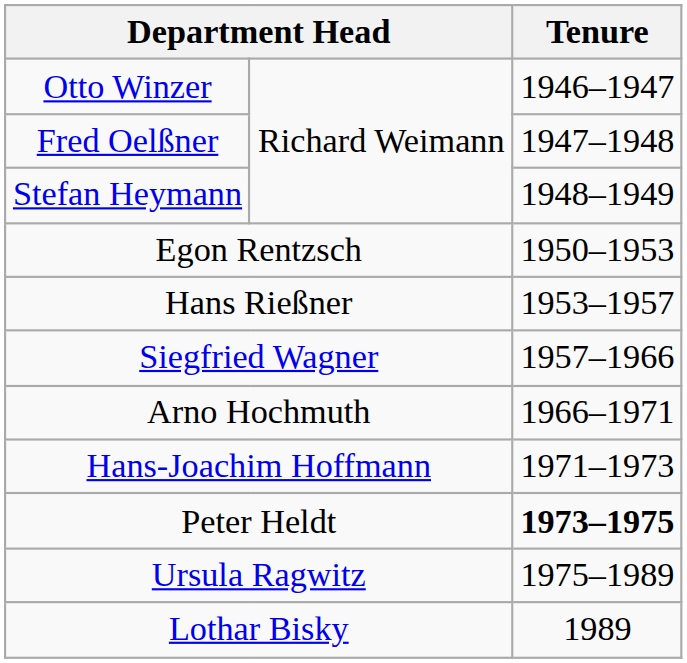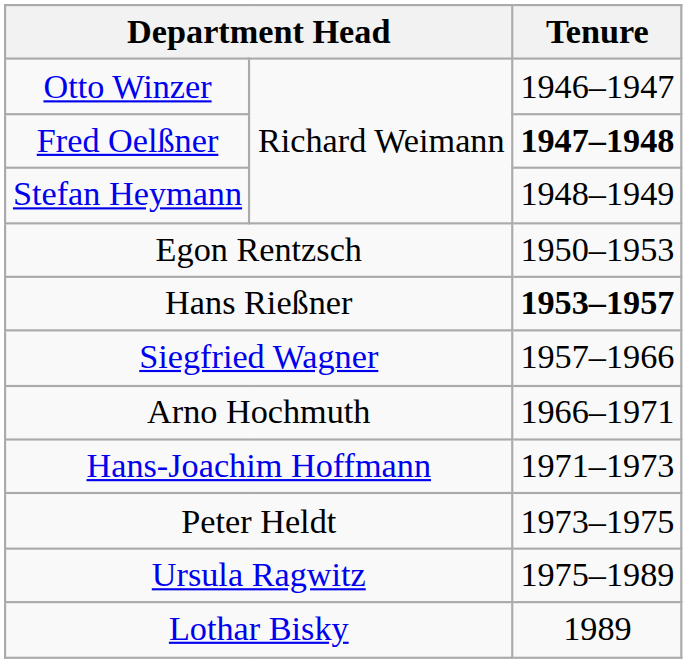Fred Oelßner | Tenure: normal -> bold
Hans Rießner | Tenure: normal -> bold
Peter Heldt | Tenure: bold -> normal
